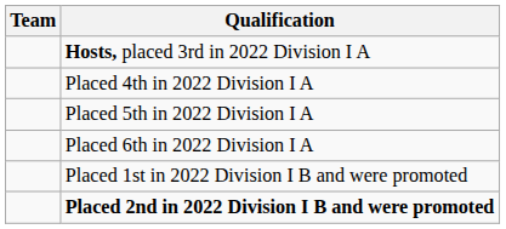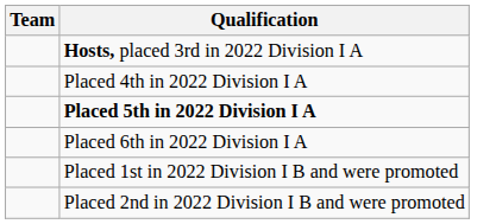Placed 5th in 2022 Division I A | Qualification: normal -> bold
Placed 2nd in 2022 Division I B and were promoted | Qualification: bold -> normal
